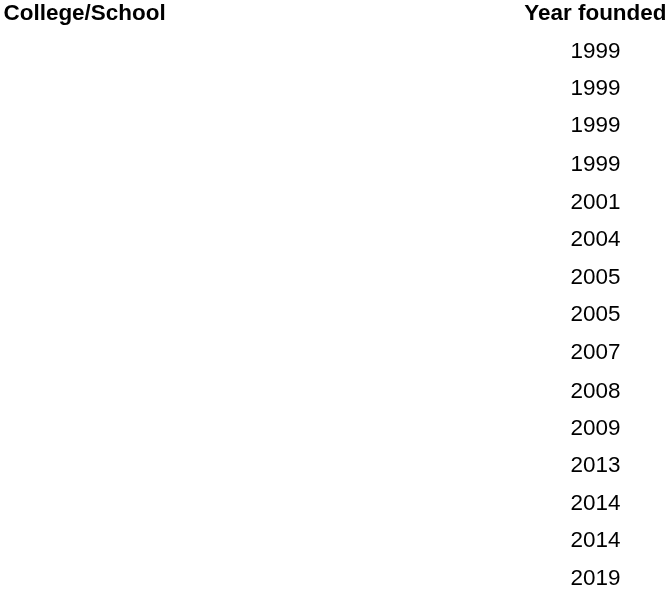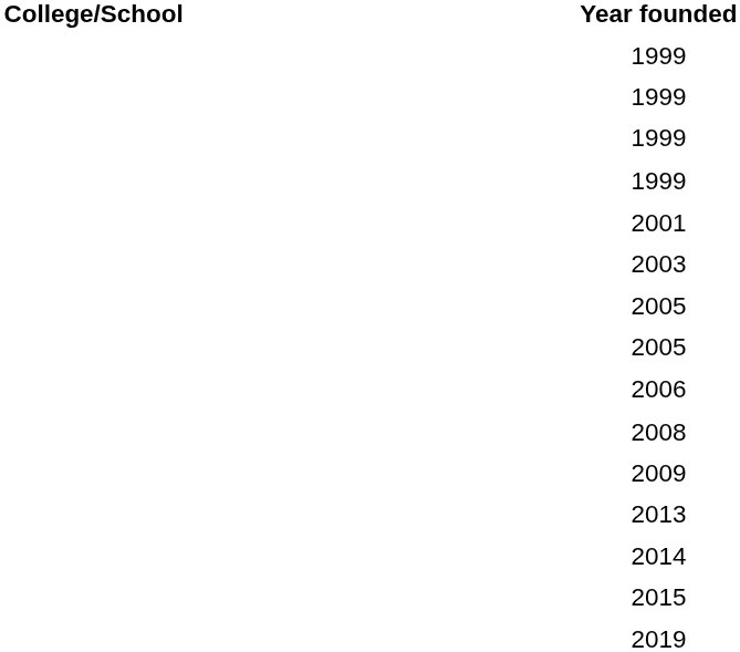row 7 | Year founded: 2004 -> 2003
row 10 | Year founded: 2007 -> 2006
row 15 | Year founded: 2014 -> 2015
